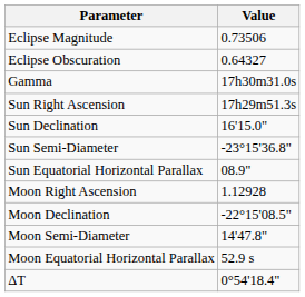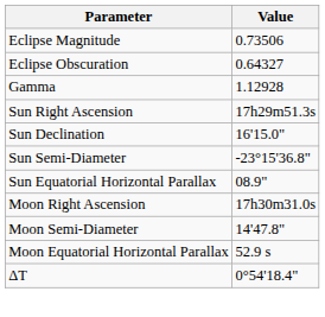Gamma | Value: 17h30m31.0s -> 1.12928
Moon Right Ascension | Value: 1.12928 -> 17h30m31.0s
- row: Moon Declination | -22°15'08.5"
